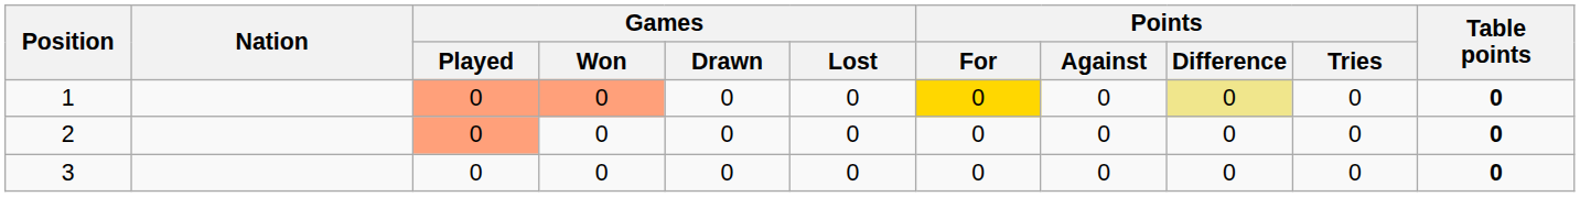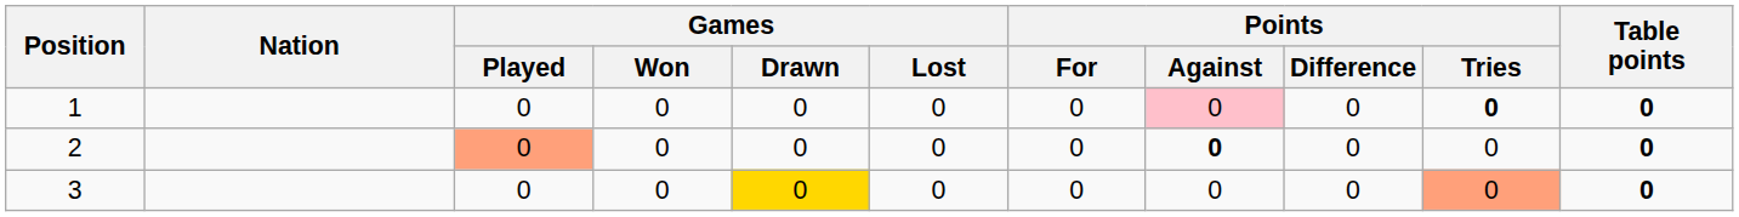1 | Games / Played: lightsalmon background -> no background
1 | Games / Won: lightsalmon background -> no background
1 | Points / For: gold background -> no background
1 | Points / Against: no background -> pink background
1 | Points / Difference: khaki background -> no background
1 | Points / Tries: normal -> bold
2 | Points / Against: normal -> bold
3 | Games / Drawn: no background -> gold background
3 | Points / Tries: no background -> lightsalmon background
